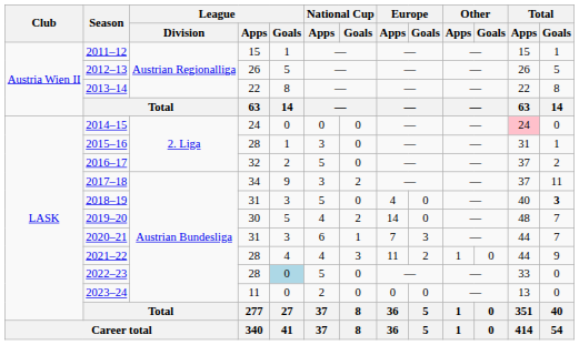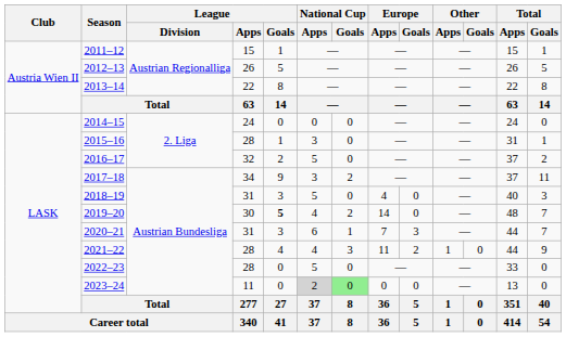2014–15 | Total / Apps: pink background -> no background
2018–19 | Total / Goals: bold -> normal
2019–20 | League / Goals: normal -> bold
2022–23 | League / Goals: lightblue background -> no background
2023–24 | National Cup / Apps: no background -> lightgrey background
2023–24 | National Cup / Goals: no background -> lightgreen background
